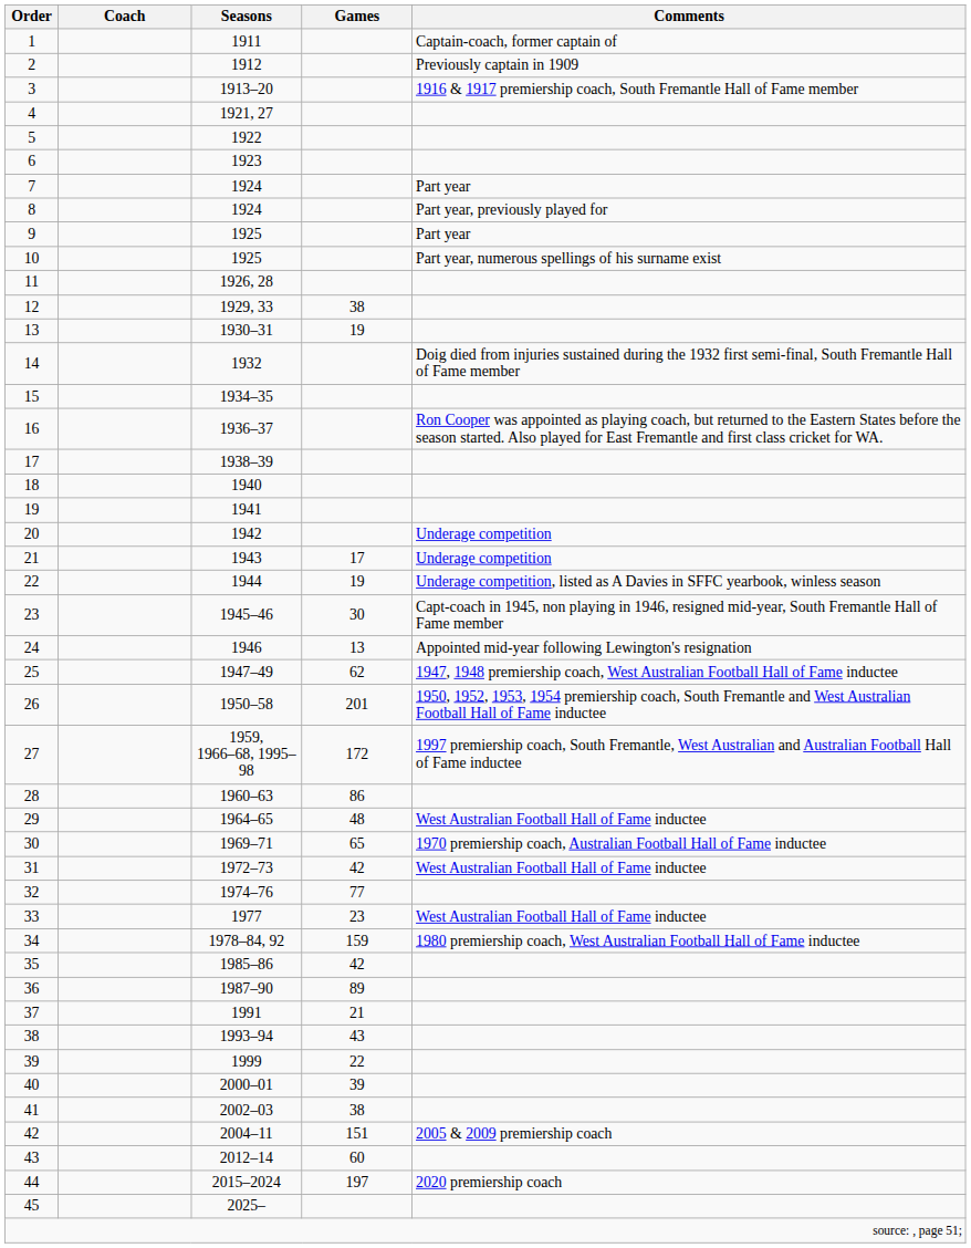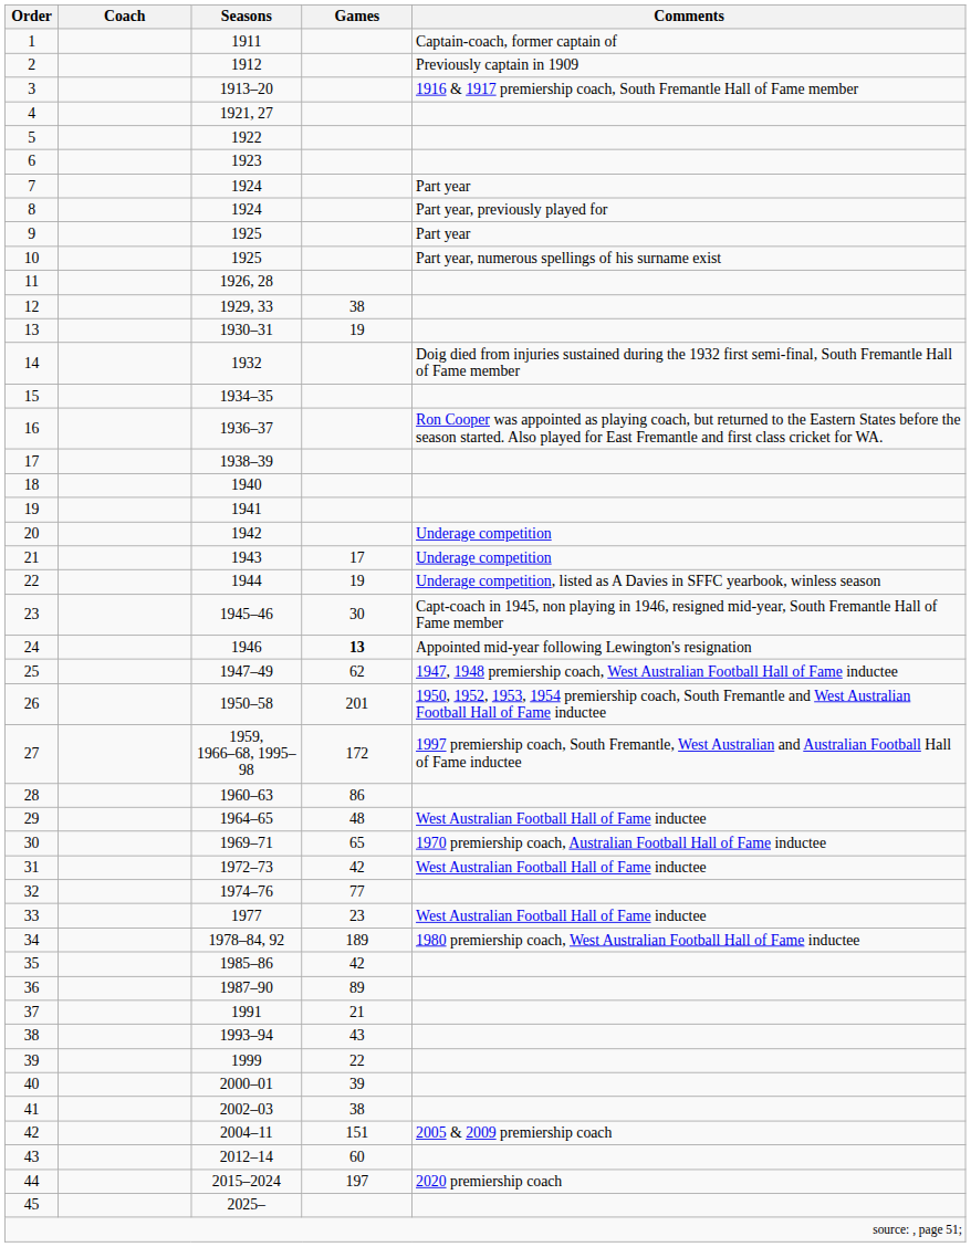24 | Games: normal -> bold
34 | Games: 159 -> 189
